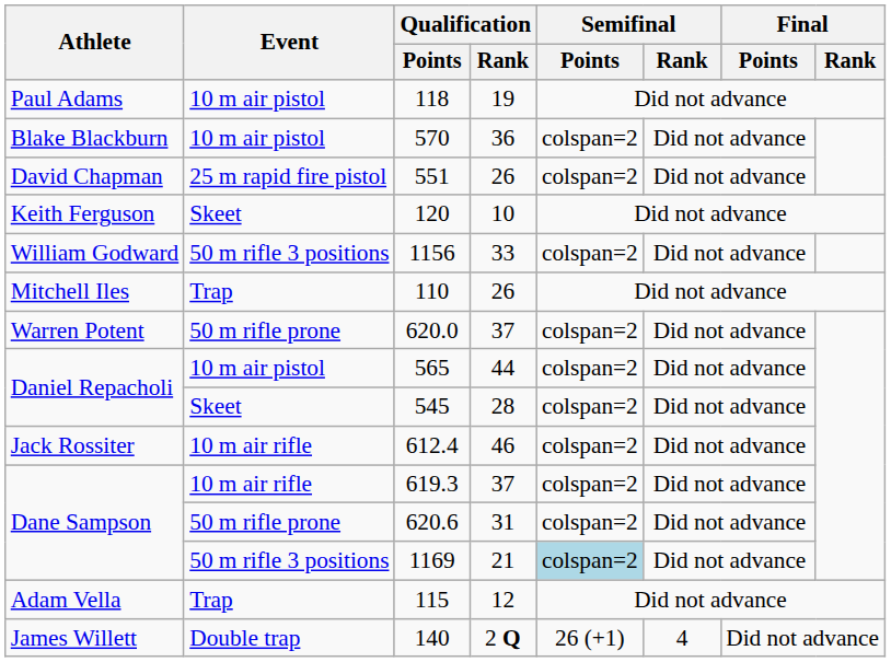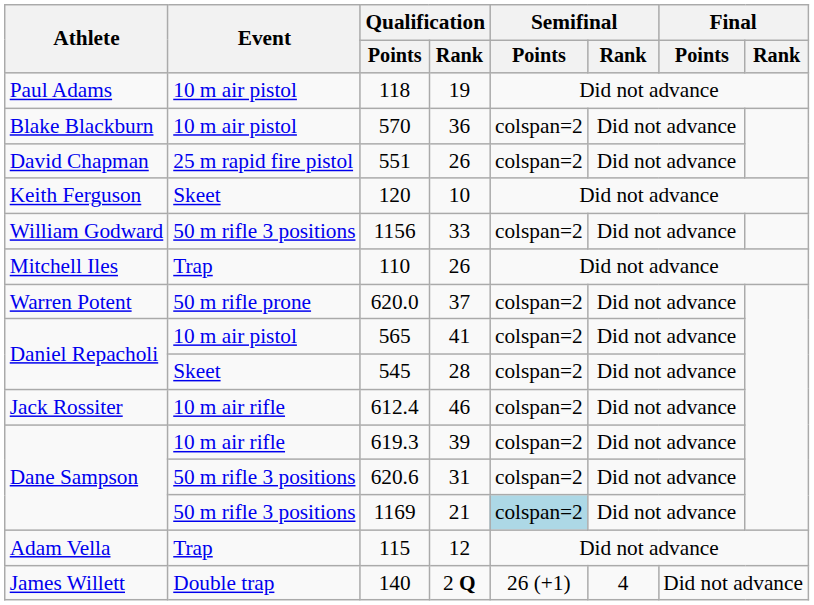565 | Qualification / Rank: 44 -> 41
619.3 | Qualification / Rank: 37 -> 39
620.6 | Event: 50 m rifle prone -> 50 m rifle 3 positions
